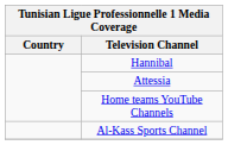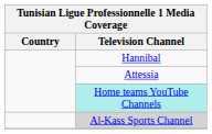Home teams YouTube Channels | Television Channel: no background -> paleturquoise background
Al-Kass Sports Channel | Television Channel: no background -> lightgrey background
